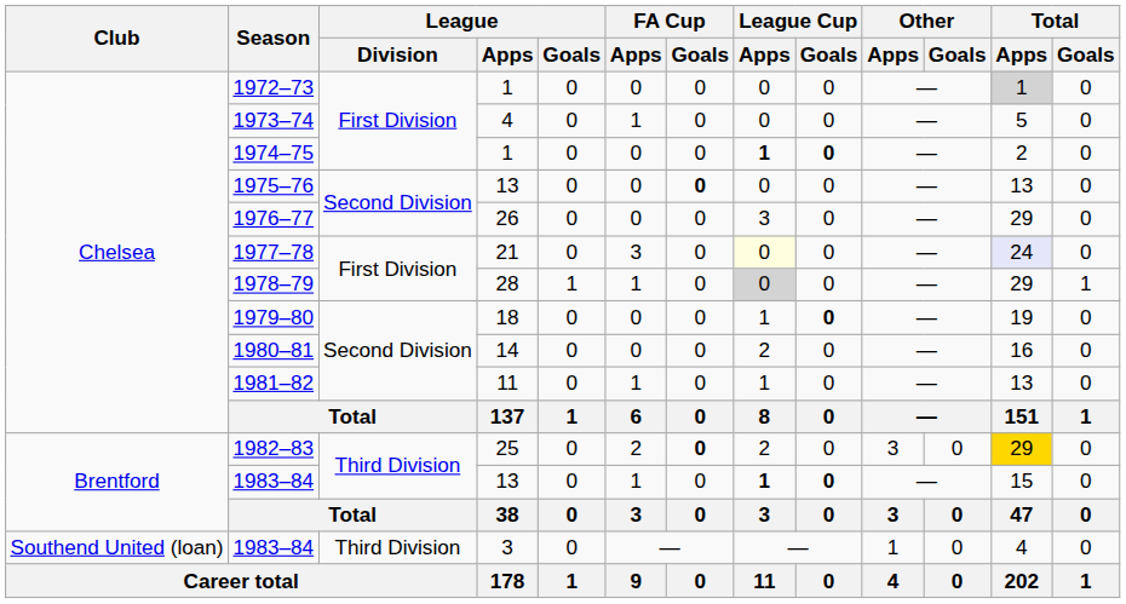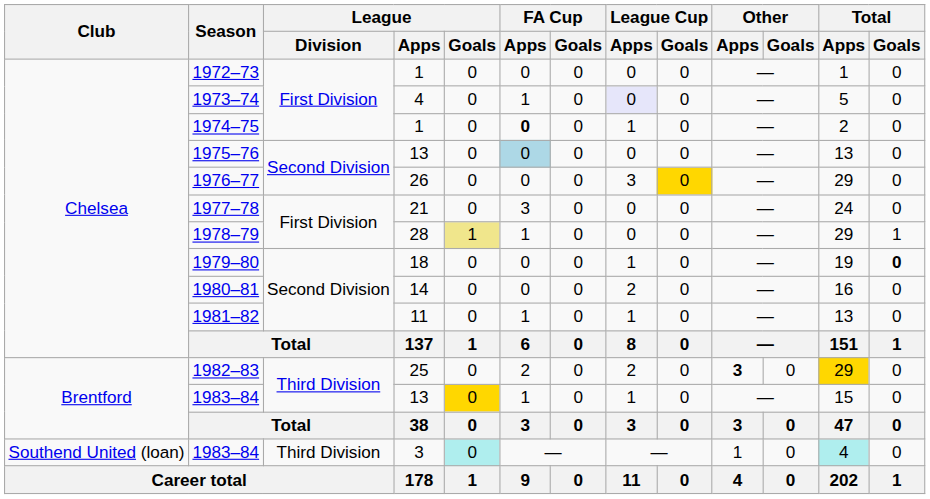1972–73 | Total / Apps: lightgrey background -> no background
1973–74 | League Cup / Apps: no background -> lavender background
1974–75 | FA Cup / Apps: normal -> bold
1974–75 | League Cup / Apps: bold -> normal
1974–75 | League Cup / Goals: bold -> normal
1975–76 | FA Cup / Apps: no background -> lightblue background
1975–76 | FA Cup / Goals: bold -> normal
1976–77 | League Cup / Goals: no background -> gold background
1977–78 | League Cup / Apps: lightyellow background -> no background
1977–78 | Total / Apps: lavender background -> no background
1978–79 | League / Goals: no background -> khaki background
1978–79 | League Cup / Apps: lightgrey background -> no background
1979–80 | League Cup / Goals: bold -> normal
1979–80 | Total / Goals: normal -> bold
1982–83 | FA Cup / Goals: bold -> normal
1982–83 | Other / Apps: normal -> bold
1983–84 / 13 | League / Goals: no background -> gold background
1983–84 / 13 | League Cup / Apps: bold -> normal
1983–84 / 13 | League Cup / Goals: bold -> normal
1983–84 / 3 | League / Goals: no background -> paleturquoise background
1983–84 / 3 | Total / Apps: no background -> paleturquoise background
